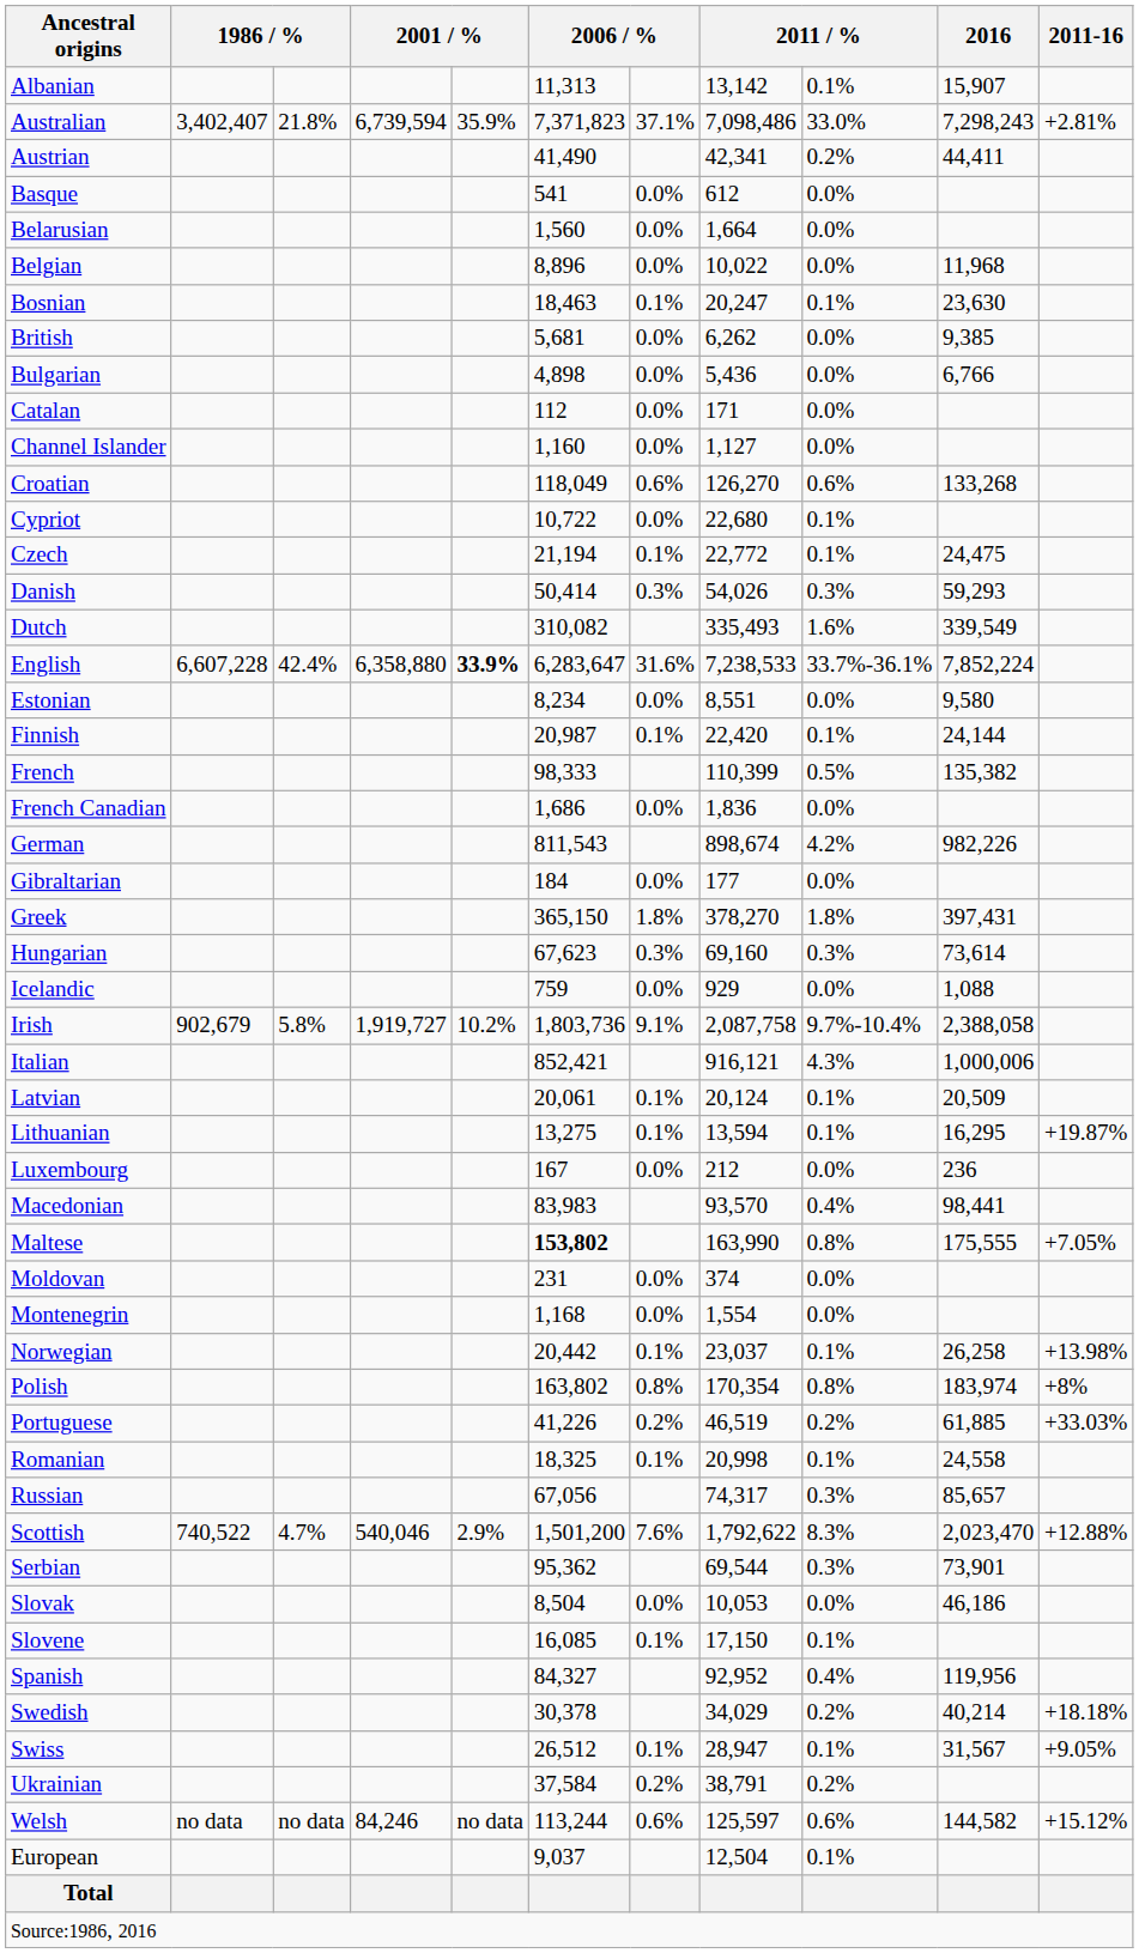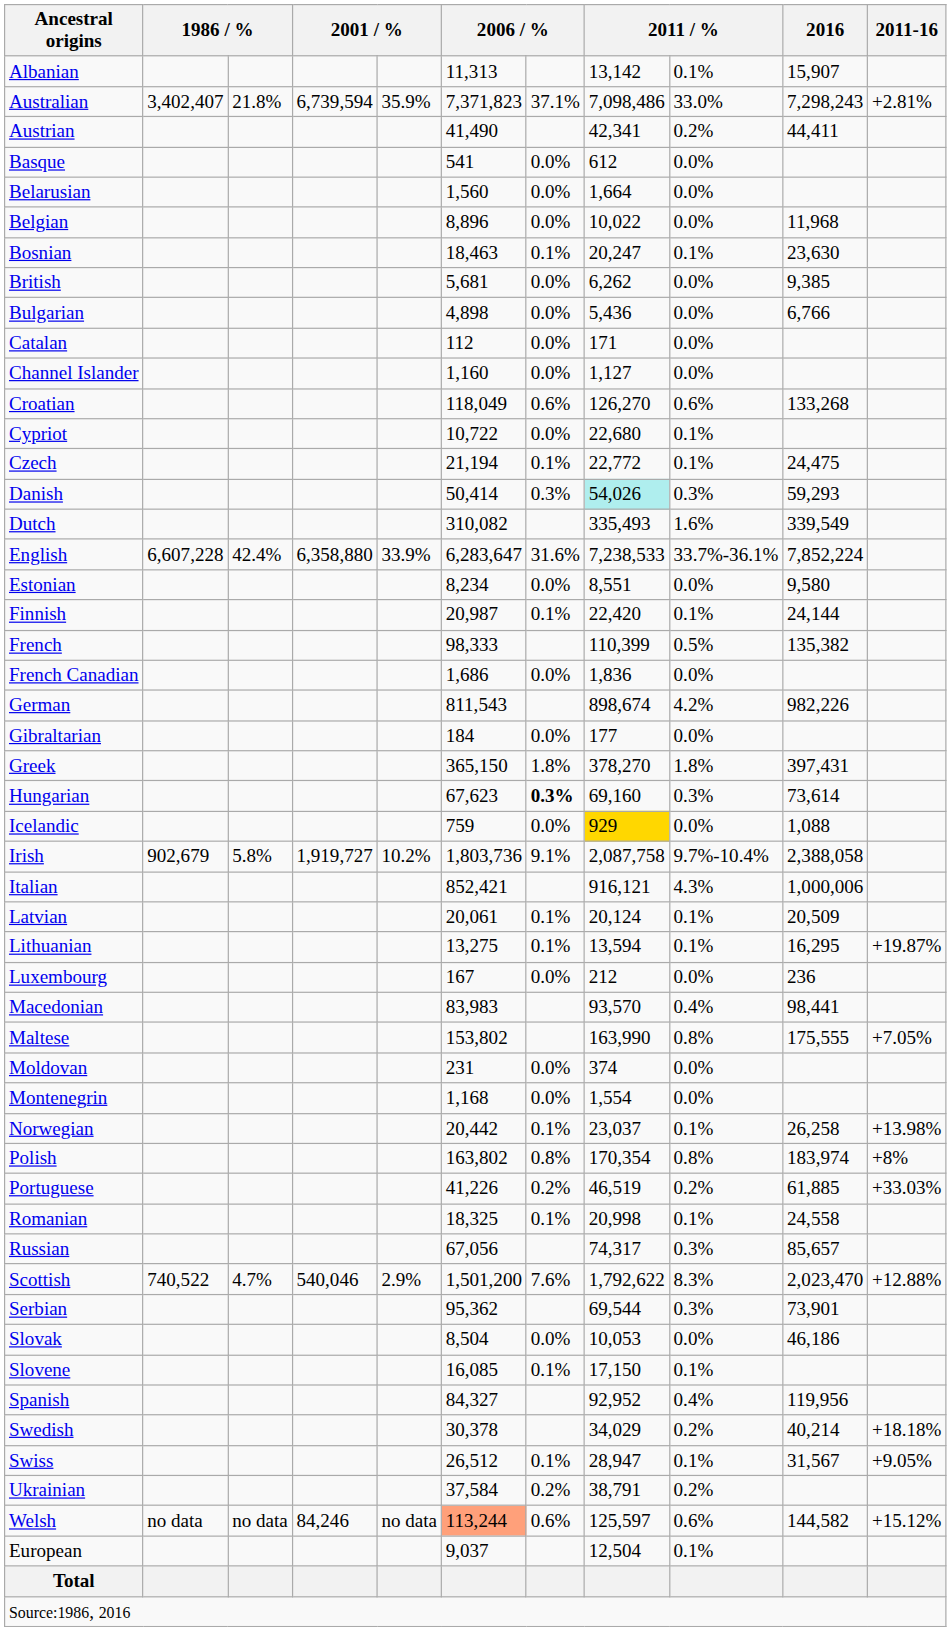Danish | column 8: no background -> paleturquoise background
English | column 5: bold -> normal
Hungarian | column 7: normal -> bold
Icelandic | column 8: no background -> gold background
Maltese | column 6: bold -> normal
Welsh | column 6: no background -> lightsalmon background
